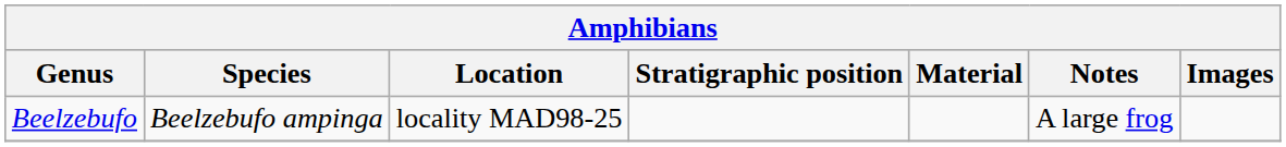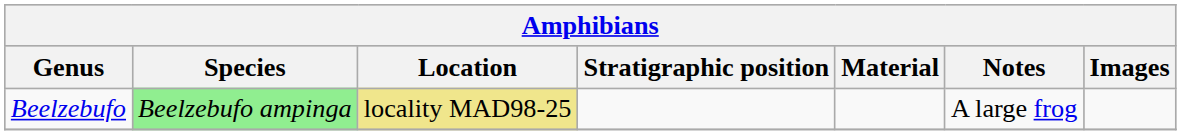Beelzebufo | Species: no background -> lightgreen background
Beelzebufo | Location: no background -> khaki background
